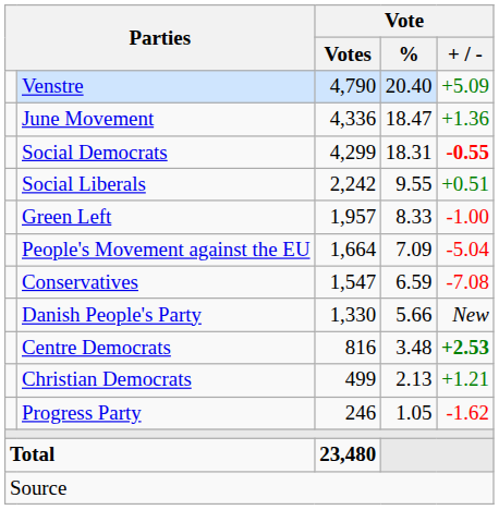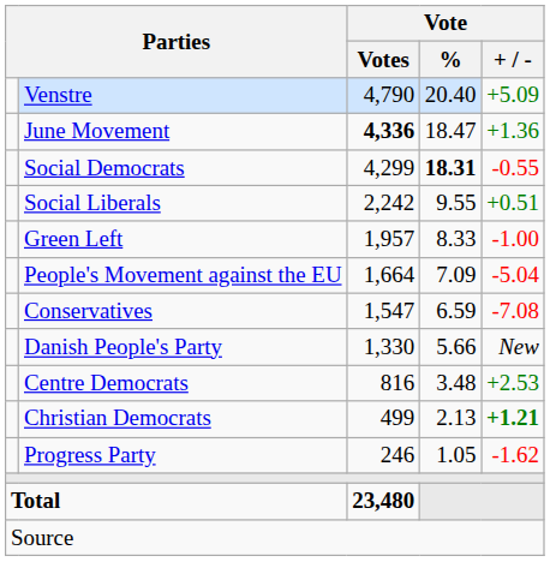June Movement | Vote / Votes: normal -> bold
Social Democrats | Vote / %: normal -> bold
Social Democrats | Vote / + / -: bold -> normal
Centre Democrats | Vote / + / -: bold -> normal
Christian Democrats | Vote / + / -: normal -> bold
